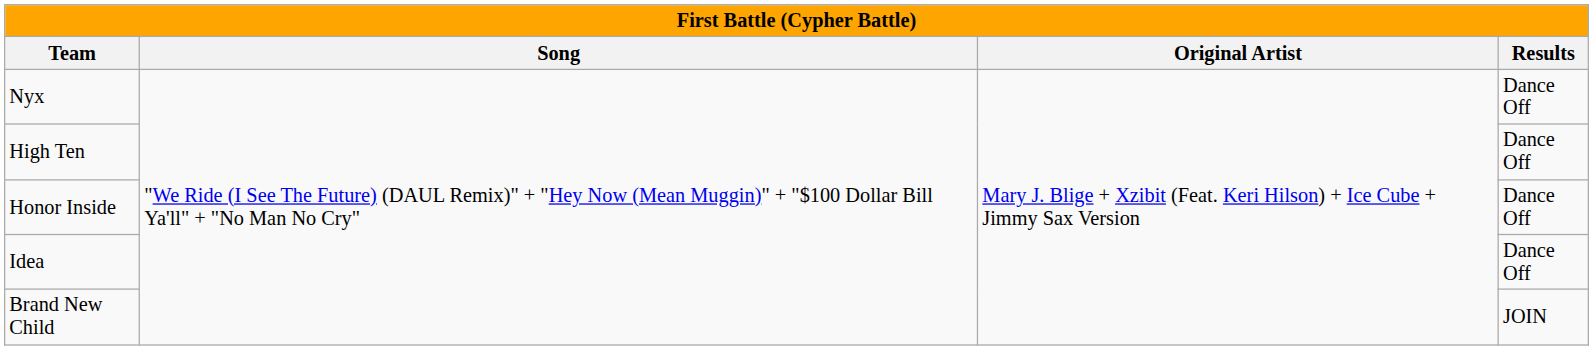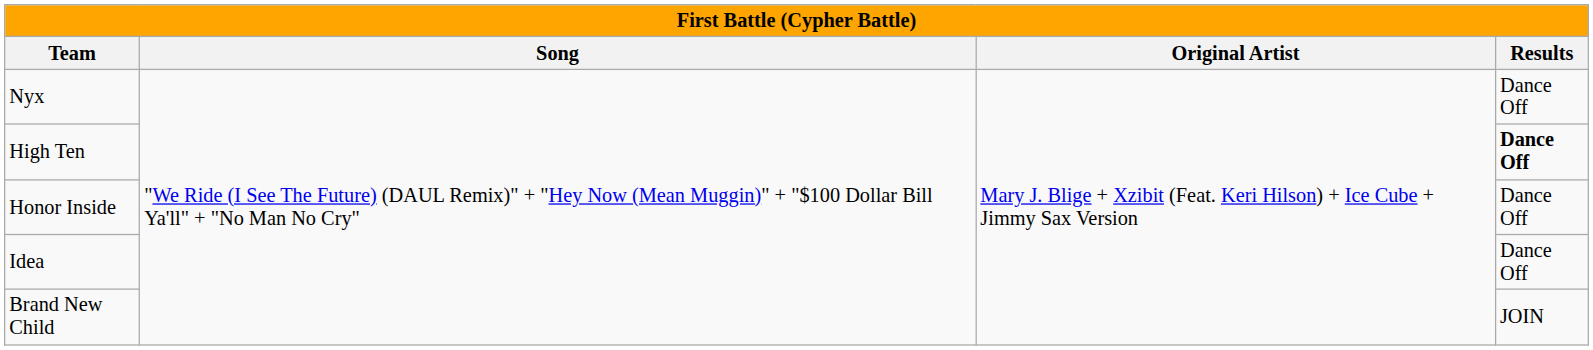row 4 | Results: normal -> bold
